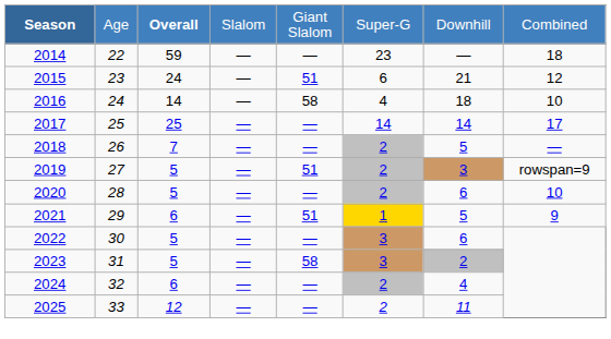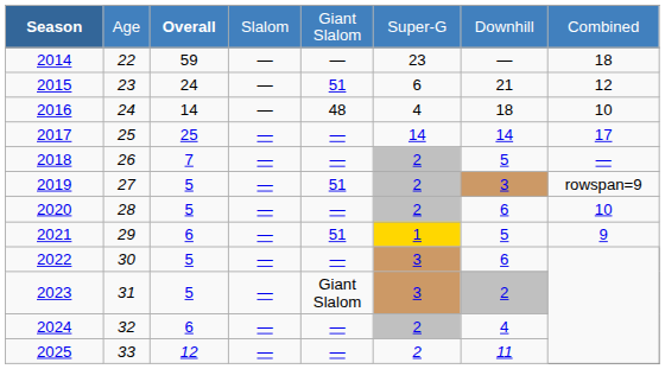2016 | column 5: 58 -> 48
2023 | column 5: 58 -> Giant Slalom
